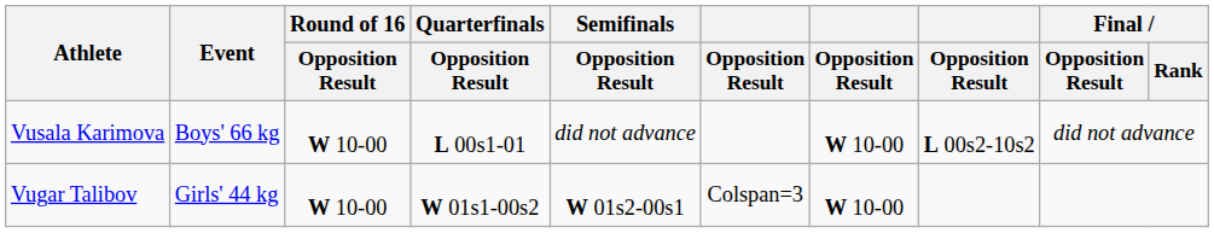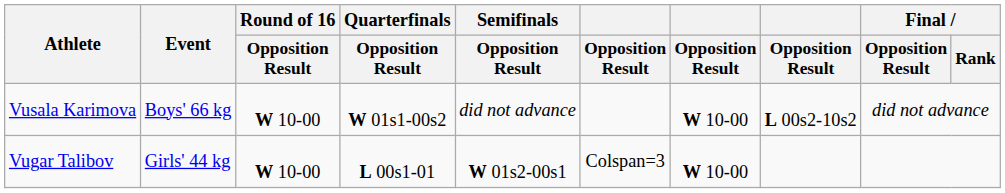Vusala Karimova | Quarterfinals / Opposition Result: L 00s1-01 -> W 01s1-00s2
Vugar Talibov | Quarterfinals / Opposition Result: W 01s1-00s2 -> L 00s1-01
